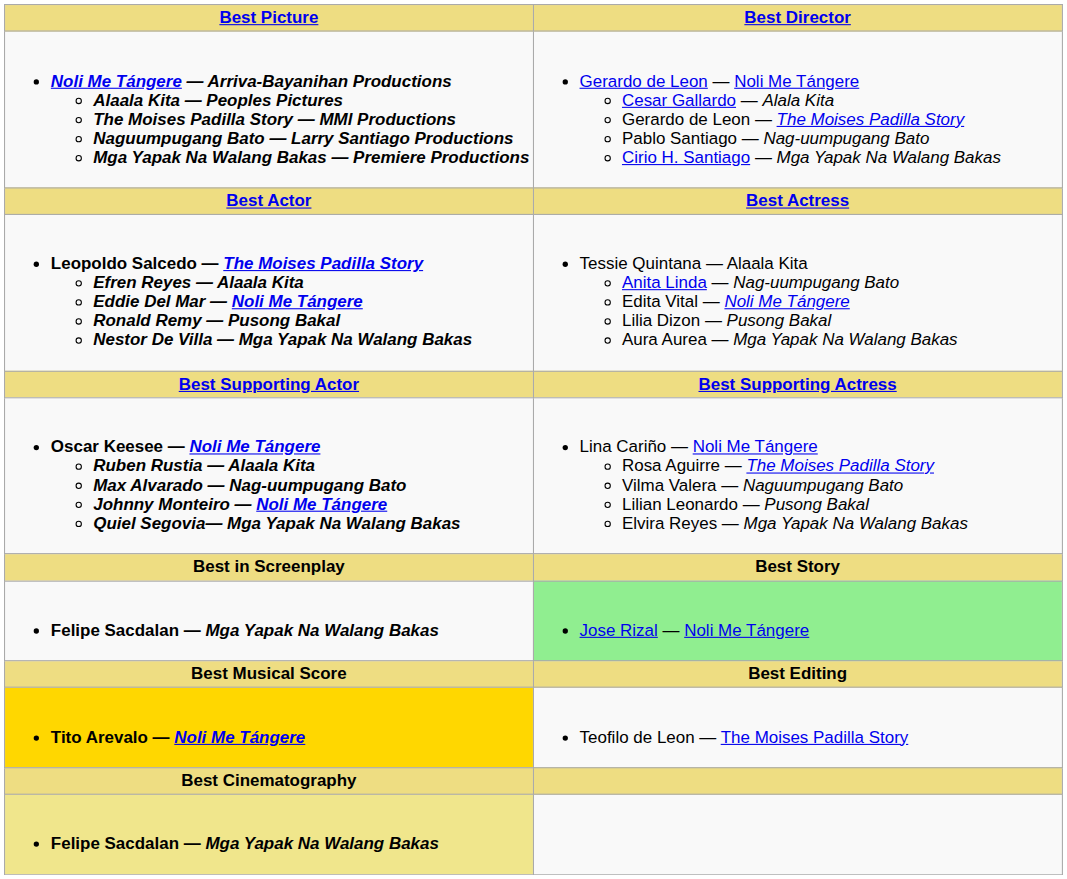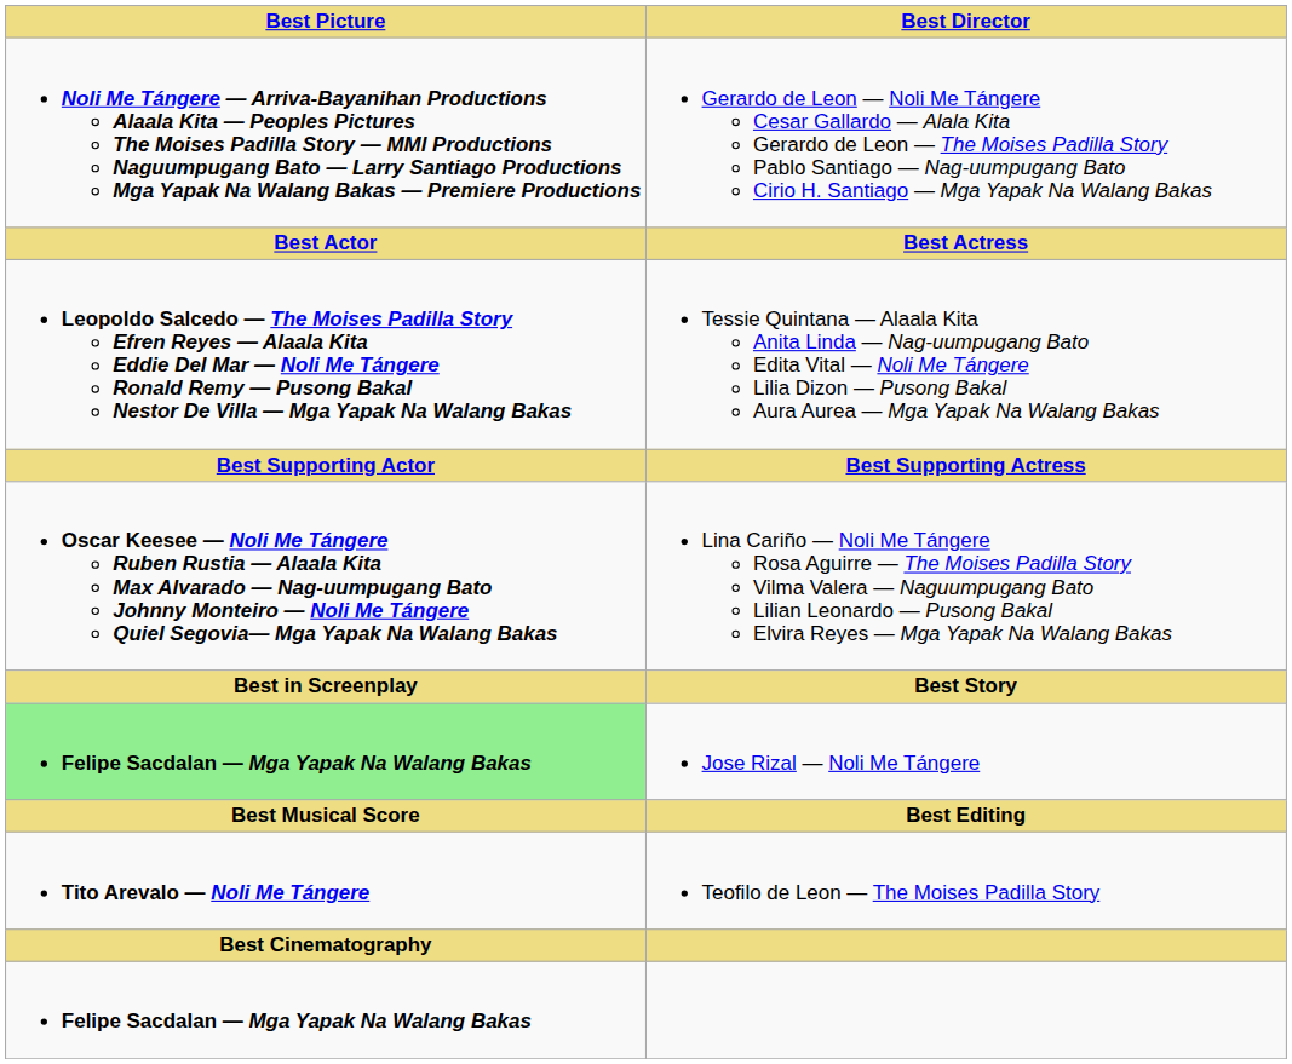row 8 | Best Picture: no background -> lightgreen background
row 8 | Best Director: lightgreen background -> no background
row 10 | Best Picture: gold background -> no background
row 12 | Best Picture: khaki background -> no background
